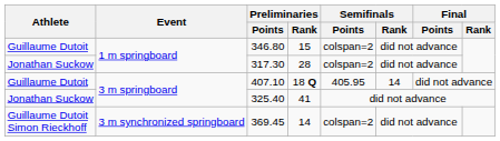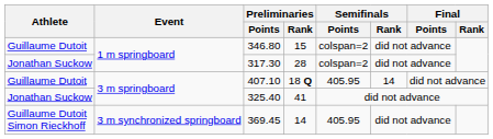369.45 | Semifinals / Points: colspan=2 -> 405.95
